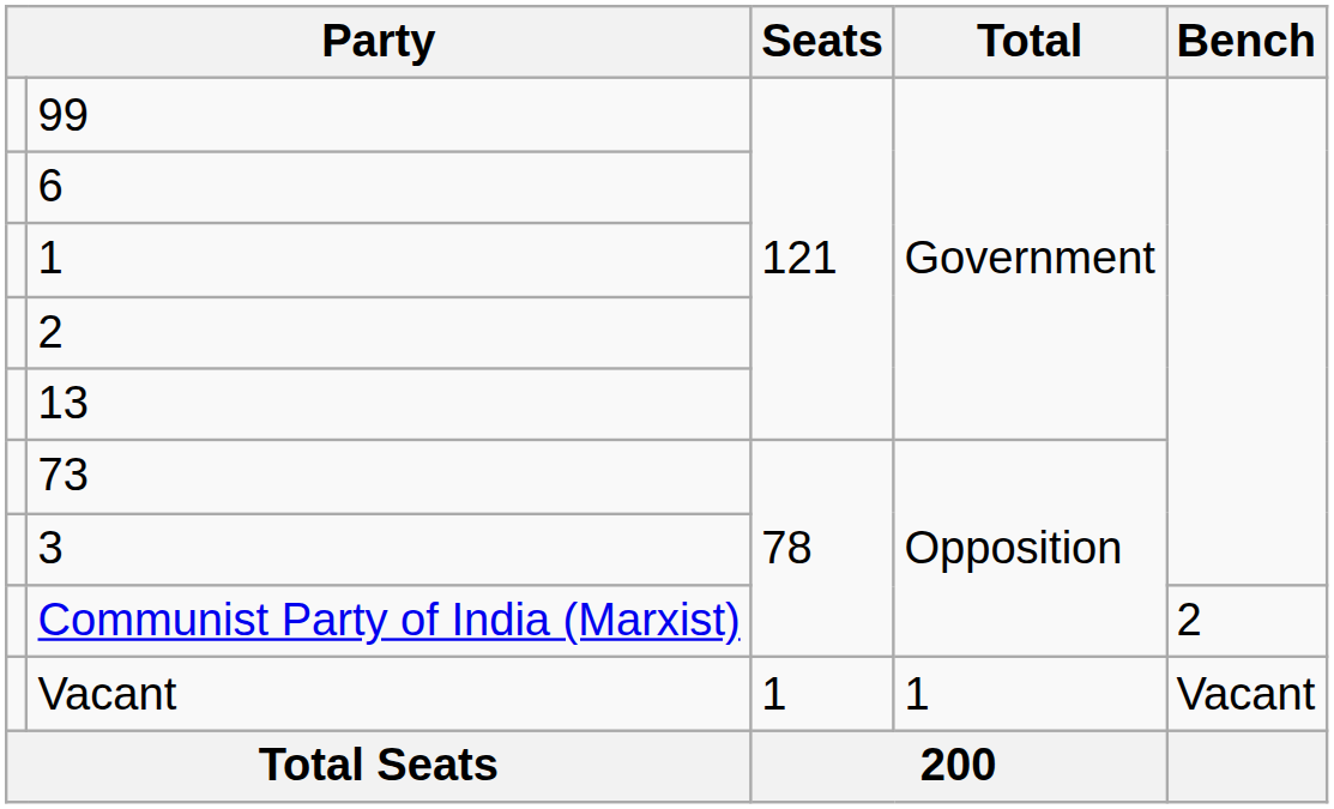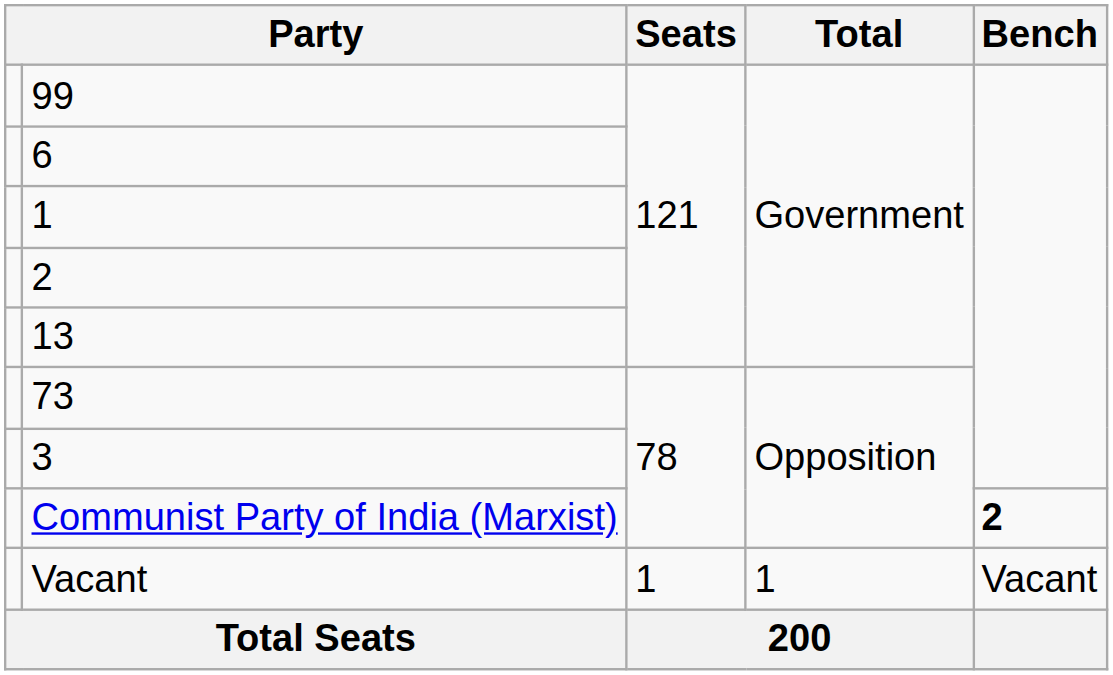Communist Party of India (Marxist) | Bench: normal -> bold
